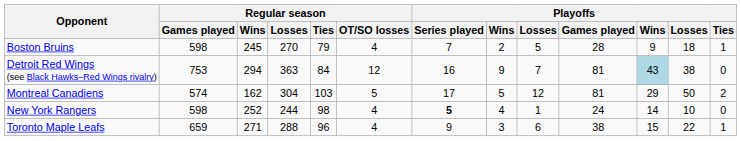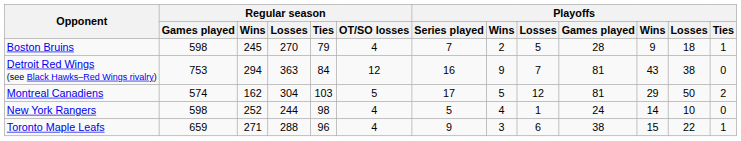Detroit Red Wings (see Black Hawks–Red Wings rivalry) | column 11: lightblue background -> no background
New York Rangers | Playoffs / Series played: bold -> normal
